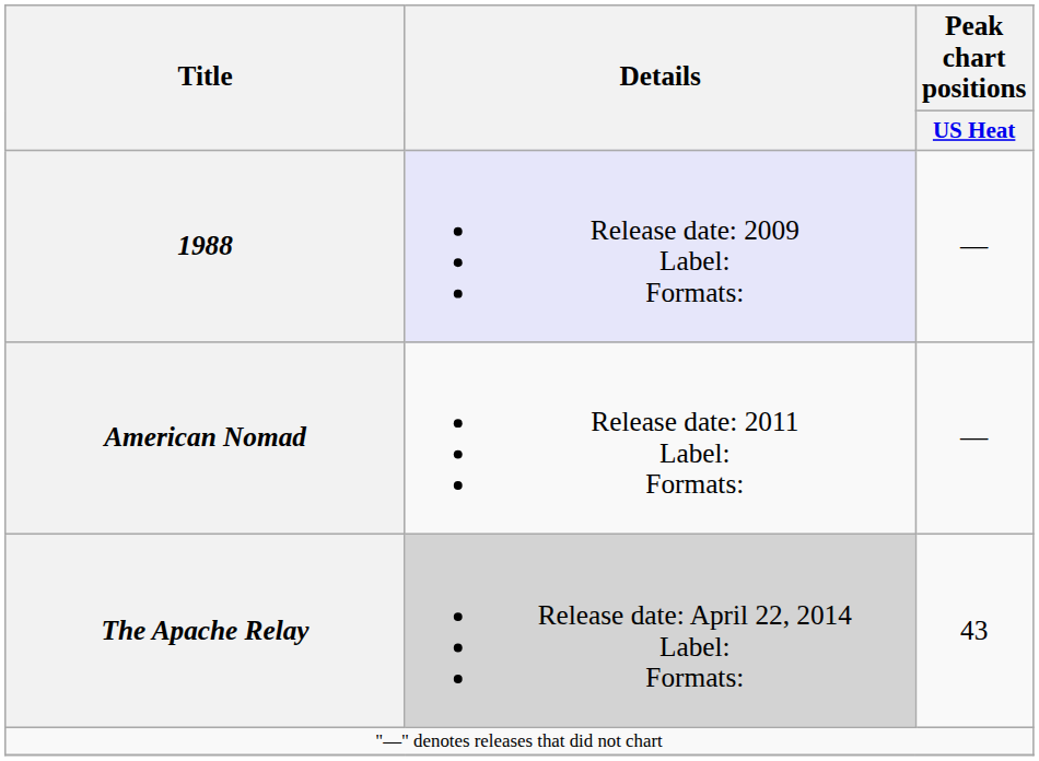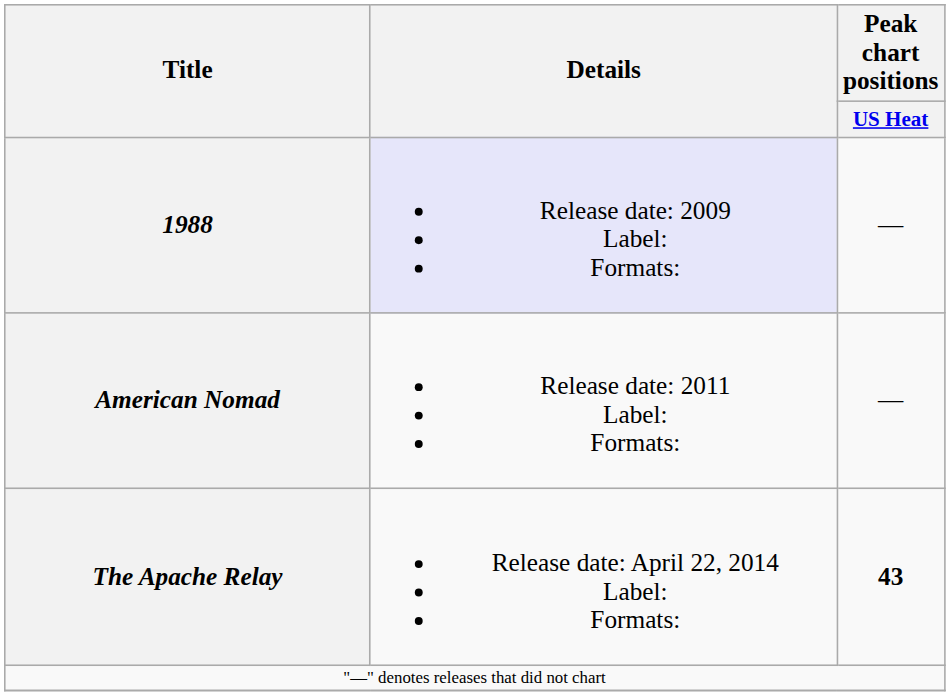The Apache Relay | Details: lightgrey background -> no background
The Apache Relay | Peak chart positions / US Heat: normal -> bold
